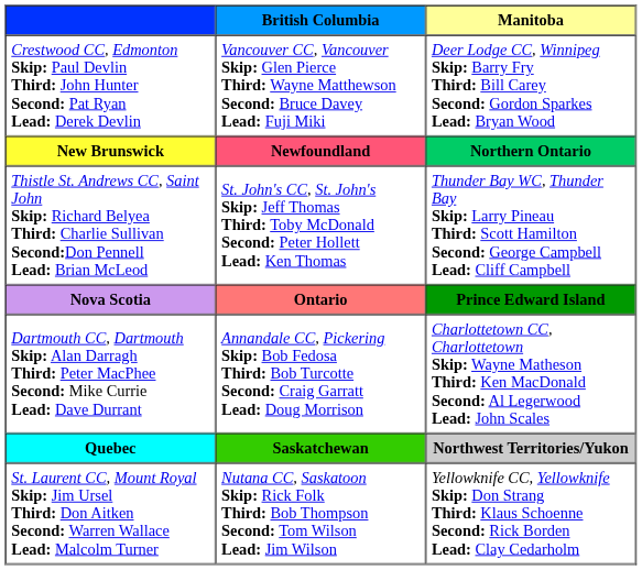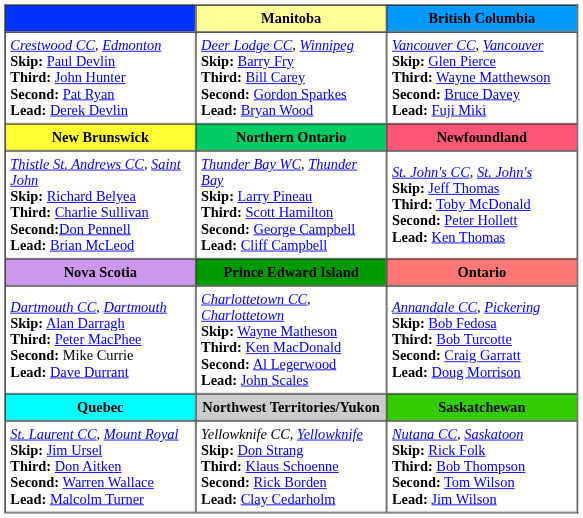columns swapped: British Columbia <-> Manitoba
